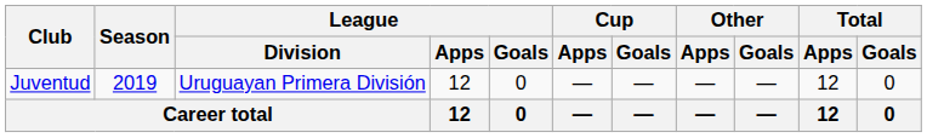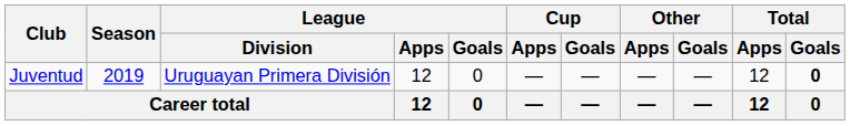Juventud | Total / Goals: normal -> bold
